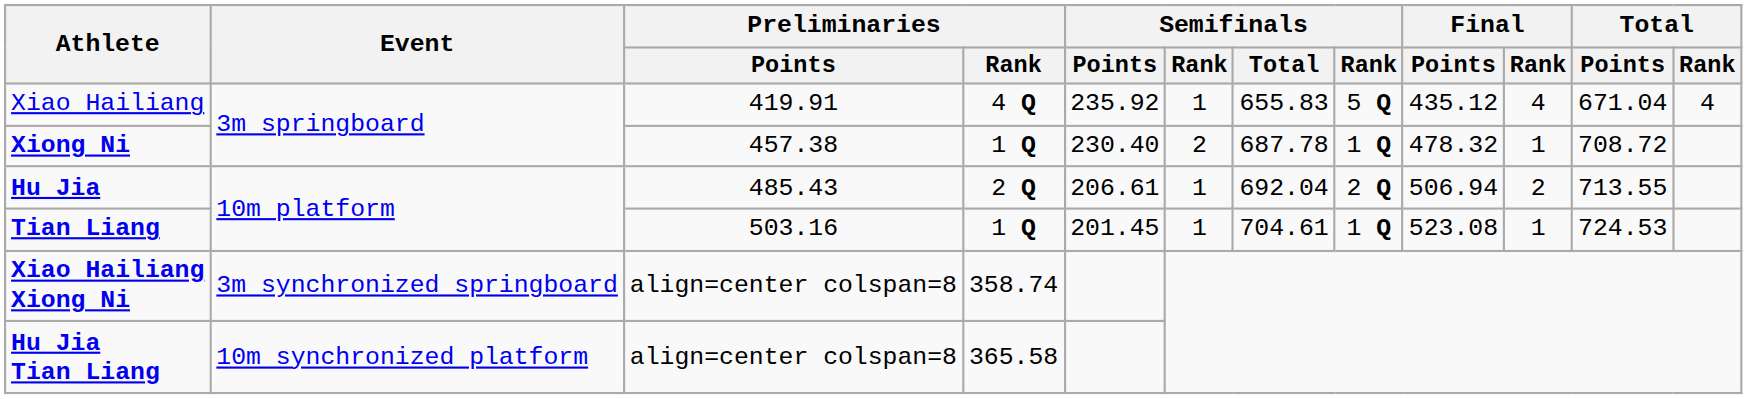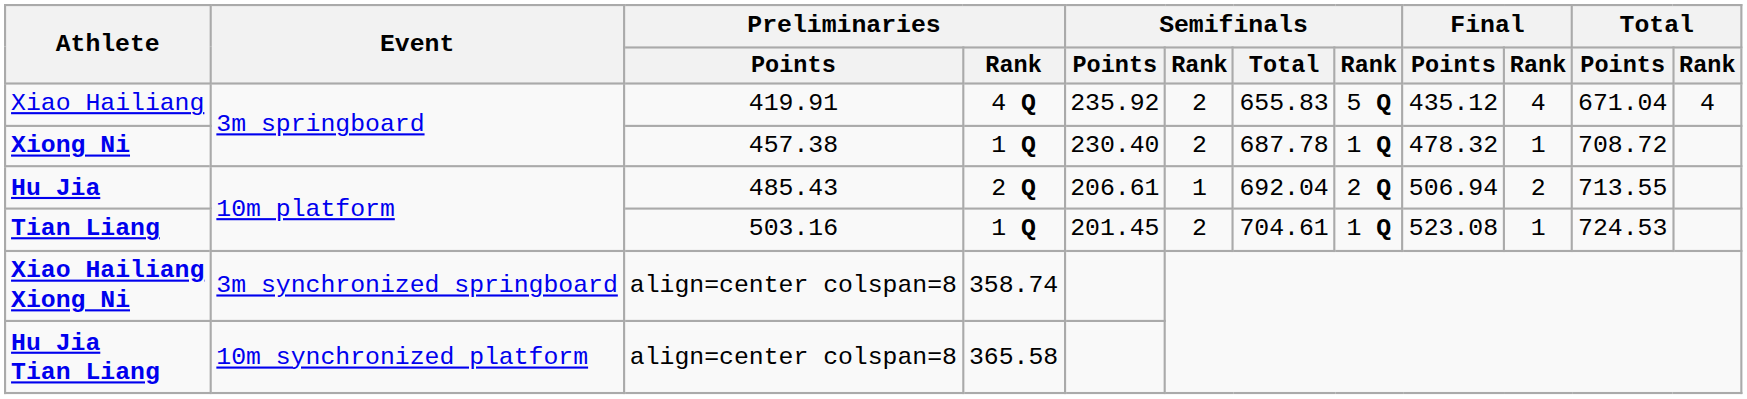Xiao Hailiang | column 6: 1 -> 2
Tian Liang | column 6: 1 -> 2
